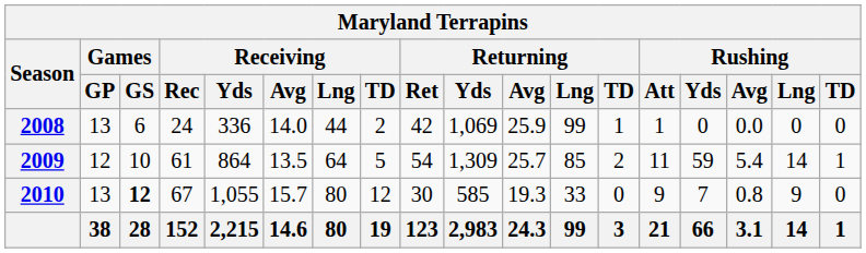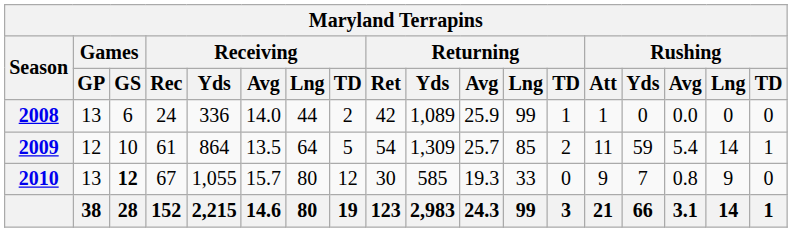2008 | Returning / Yds: 1,069 -> 1,089
